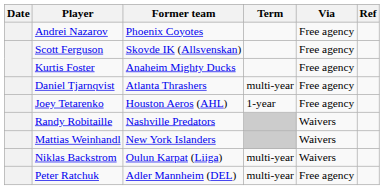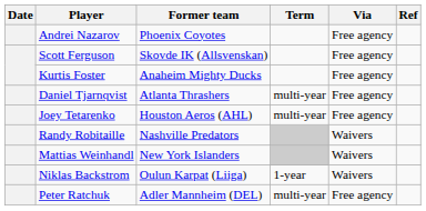Joey Tetarenko | Term: 1-year -> multi-year
Niklas Backstrom | Term: multi-year -> 1-year
